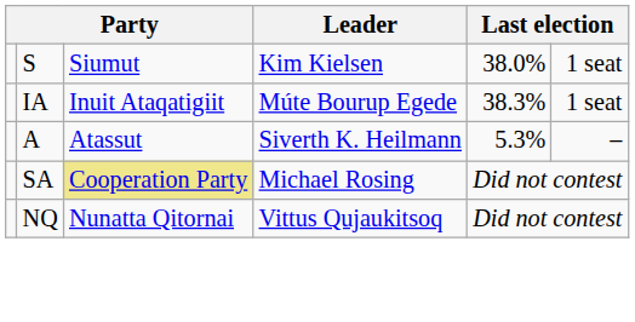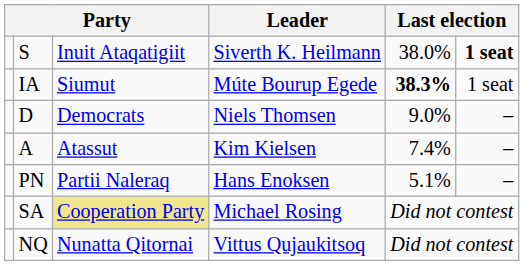S | column 3: Siumut -> Inuit Ataqatigiit
S | Leader: Kim Kielsen -> Siverth K. Heilmann
S | column 6: normal -> bold
IA | column 3: Inuit Ataqatigiit -> Siumut
IA | column 5: normal -> bold
+ row: D | Democrats | Niels Thomsen | 9.0% | –
A | Leader: Siverth K. Heilmann -> Kim Kielsen
A | column 5: 5.3% -> 7.4%
+ row: PN | Partii Naleraq | Hans Enoksen | 5.1% | –
